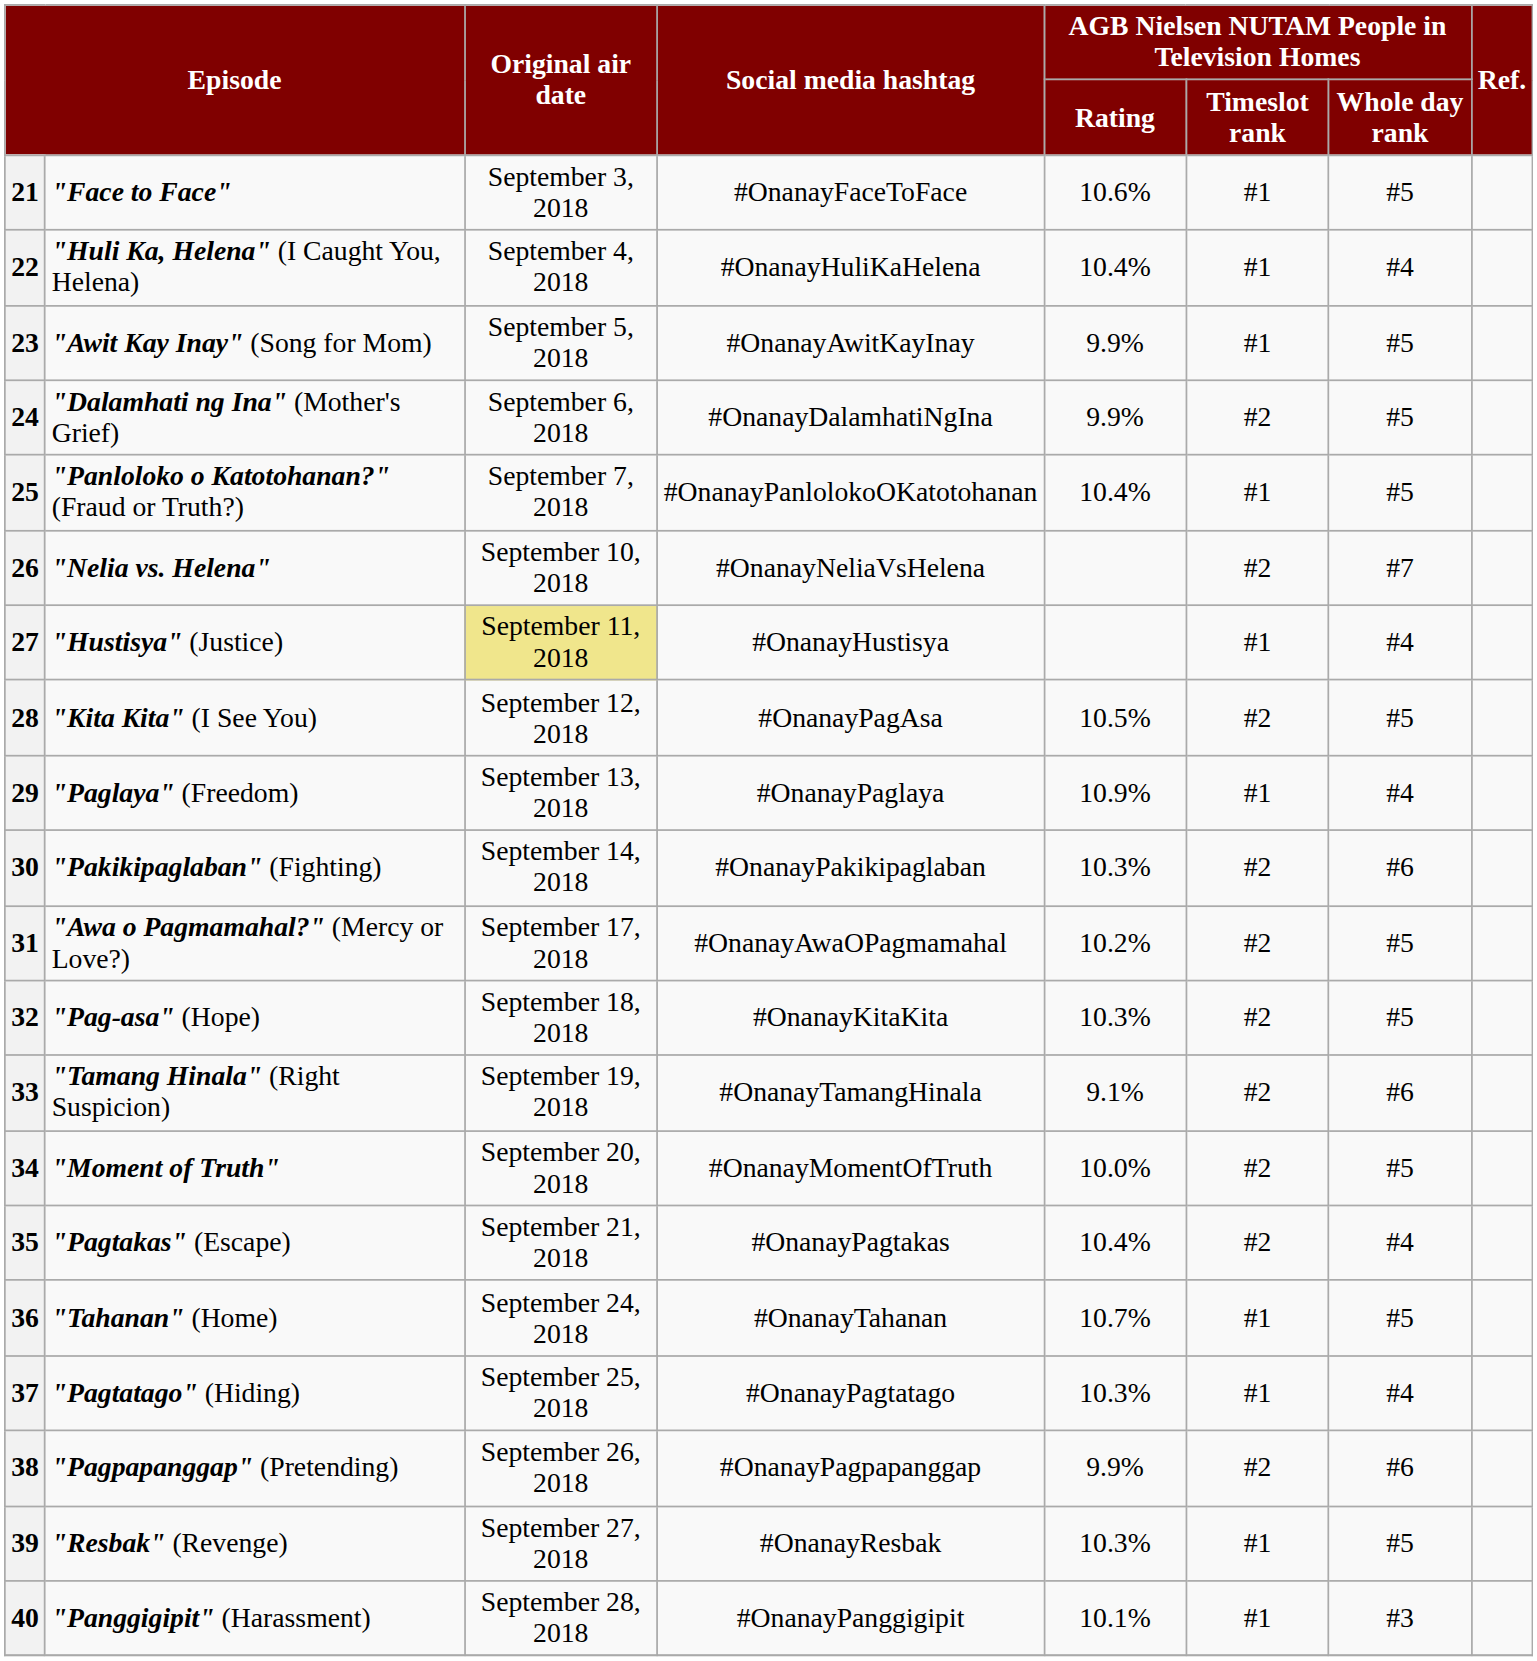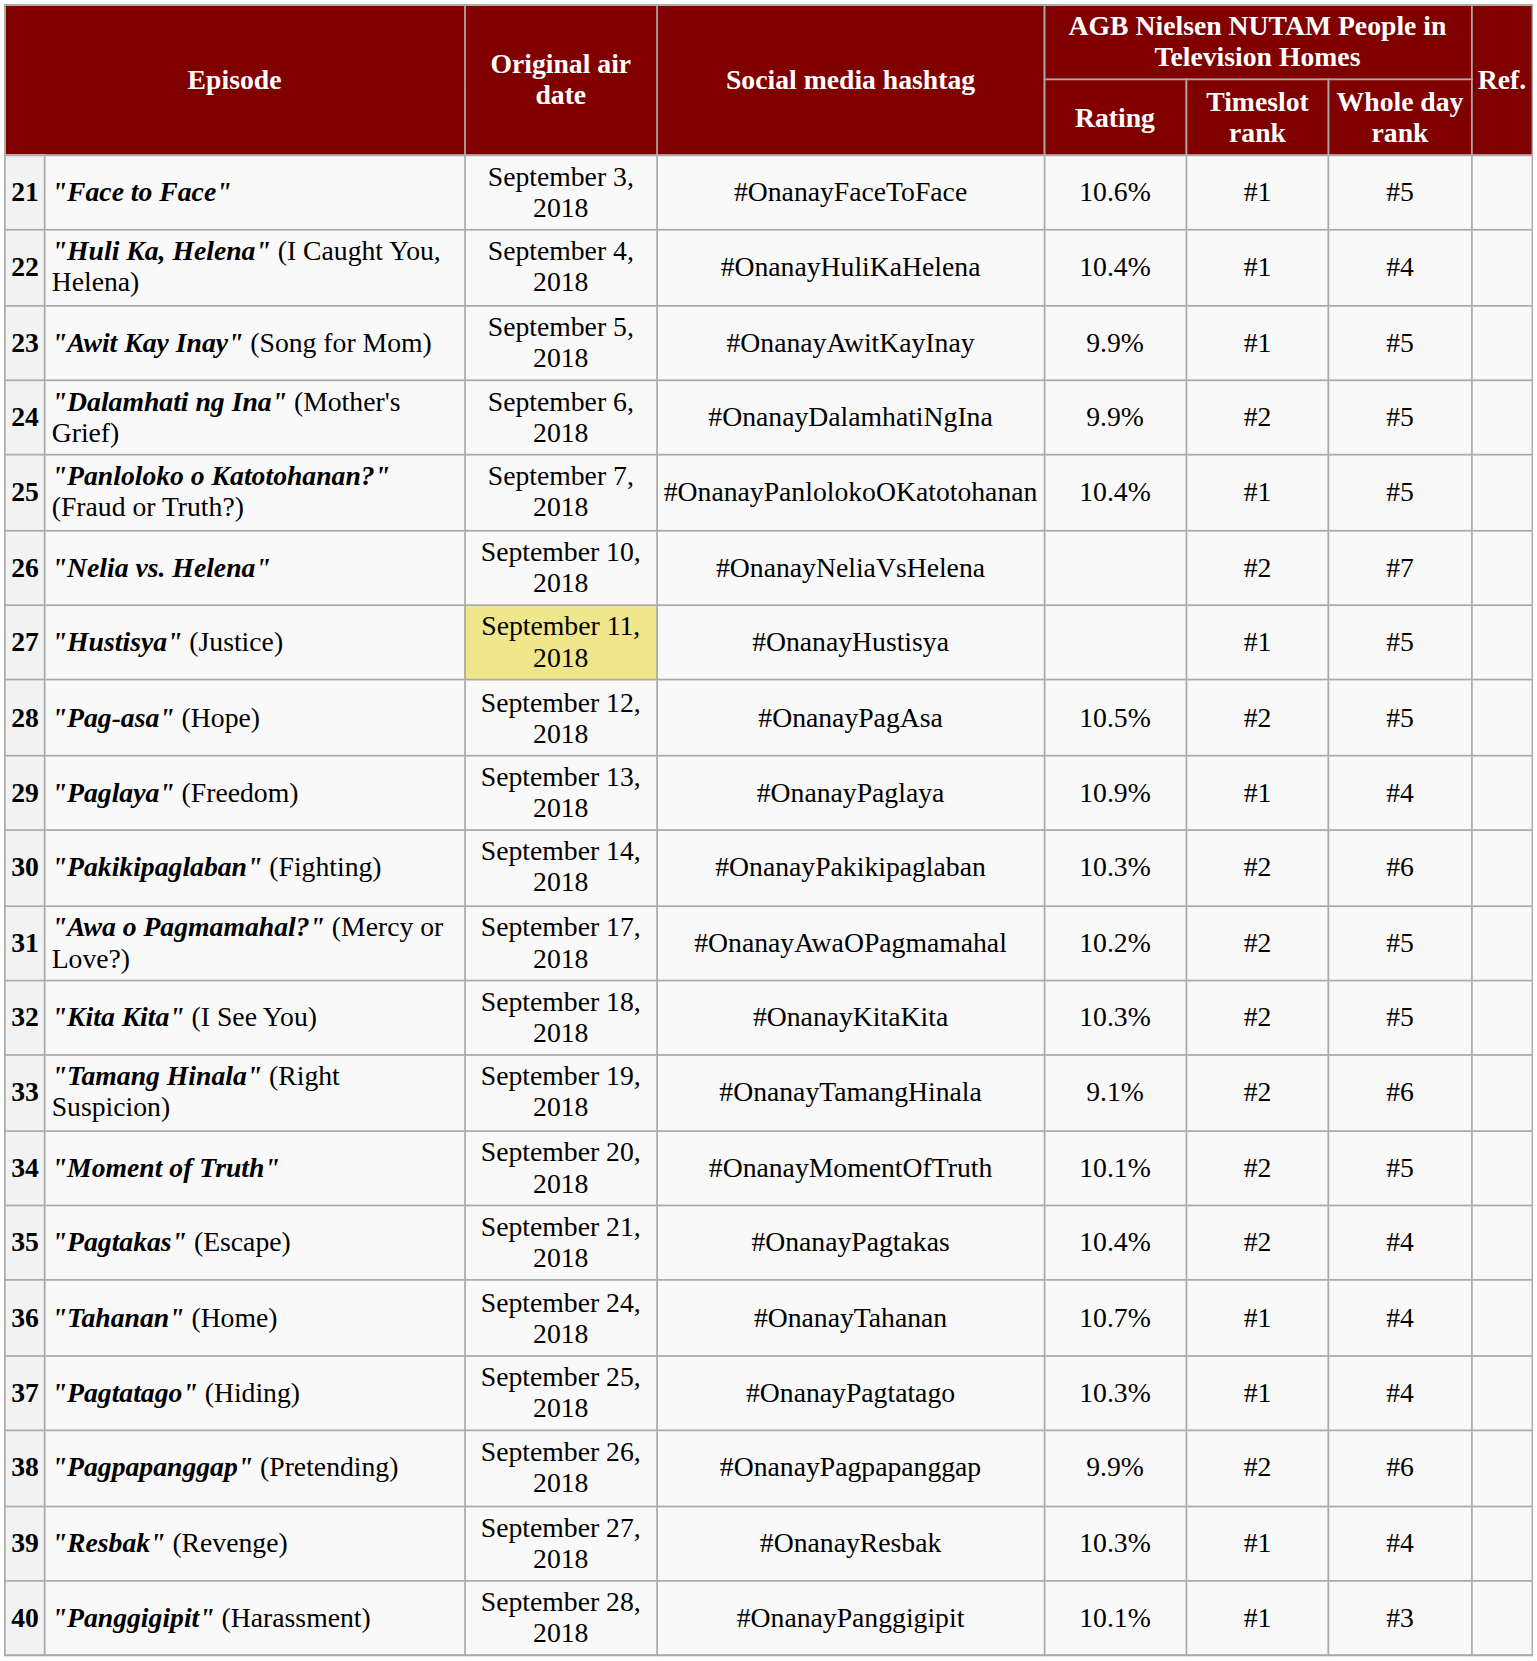27 | column 7: #4 -> #5
28 | column 2: "Kita Kita" (I See You) -> "Pag-asa" (Hope)
32 | column 2: "Pag-asa" (Hope) -> "Kita Kita" (I See You)
34 | AGB Nielsen NUTAM People in Television Homes / Rating: 10.0% -> 10.1%
36 | column 7: #5 -> #4
39 | column 7: #5 -> #4
